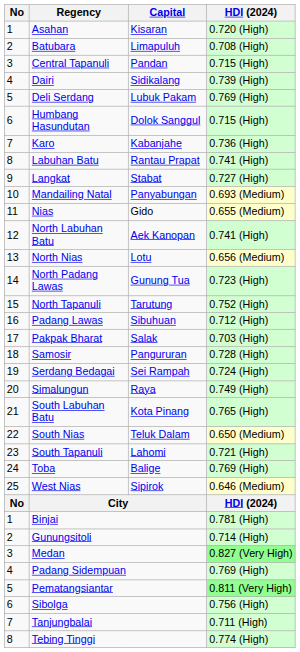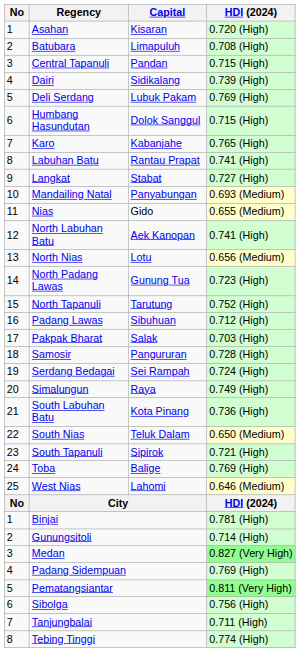Karo | HDI (2024): 0.736 (High) -> 0.765 (High)
South Labuhan Batu | HDI (2024): 0.765 (High) -> 0.736 (High)
South Tapanuli | Capital: Lahomi -> Sipirok
West Nias | Capital: Sipirok -> Lahomi
